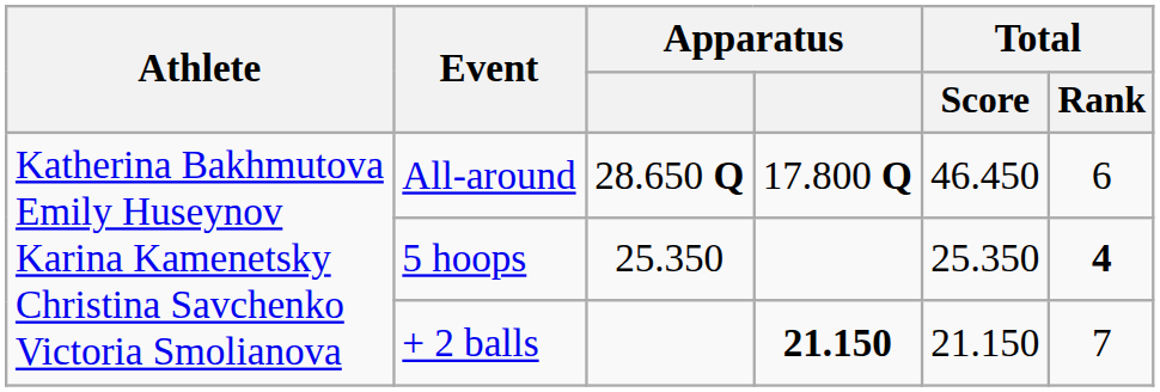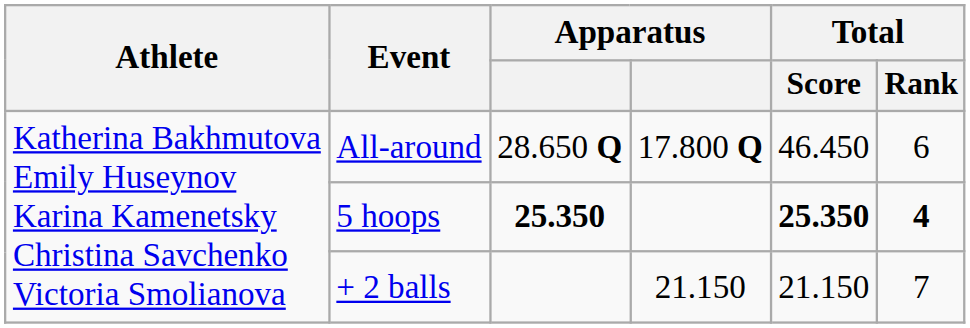5 hoops | column 3: normal -> bold
5 hoops | Total / Score: normal -> bold
+ 2 balls | column 4: bold -> normal
